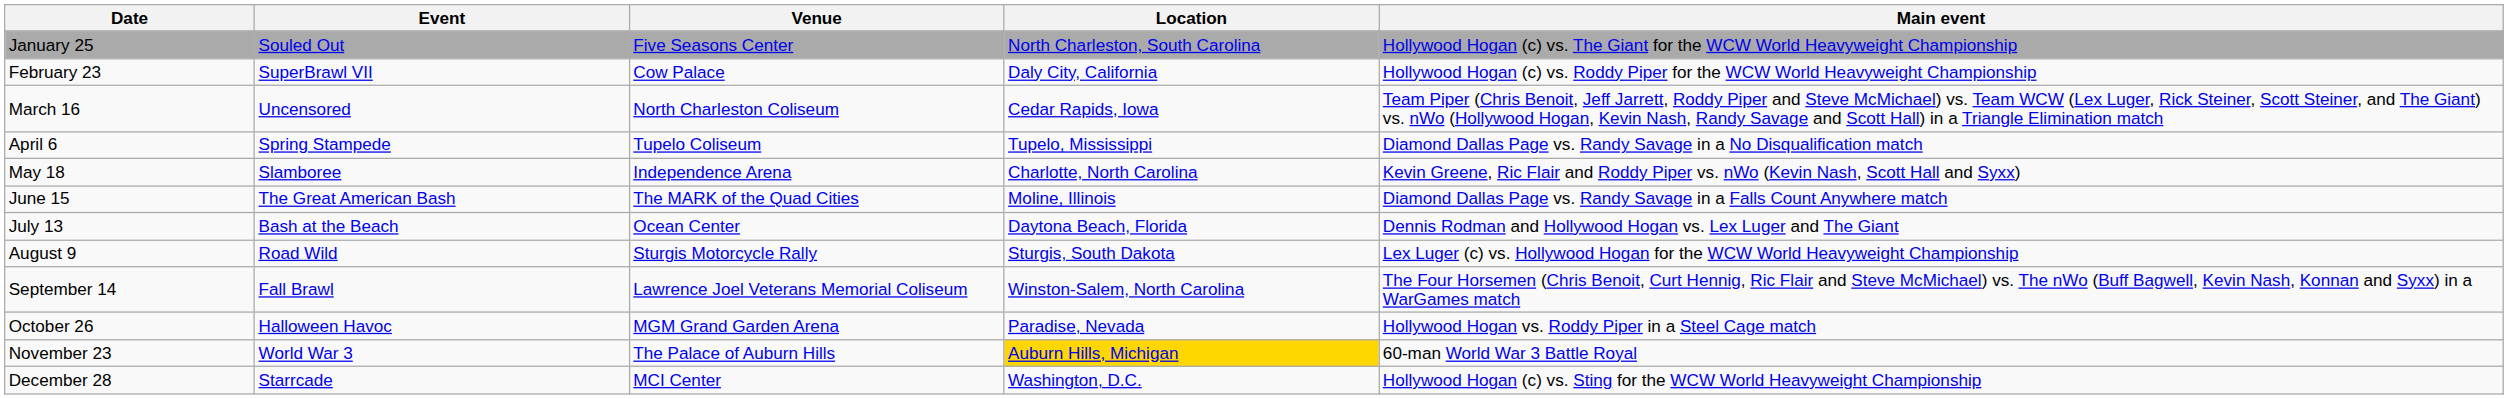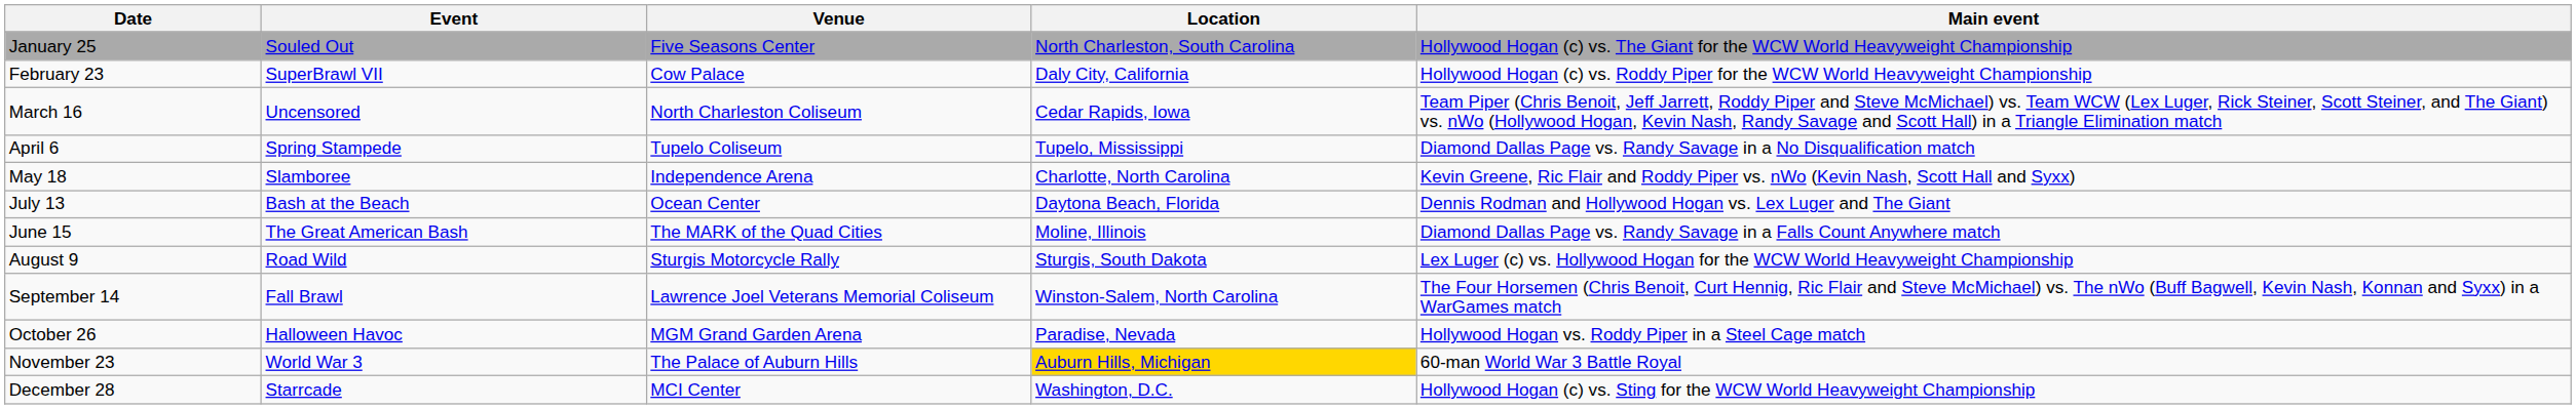rows swapped: June 15 <-> July 13
